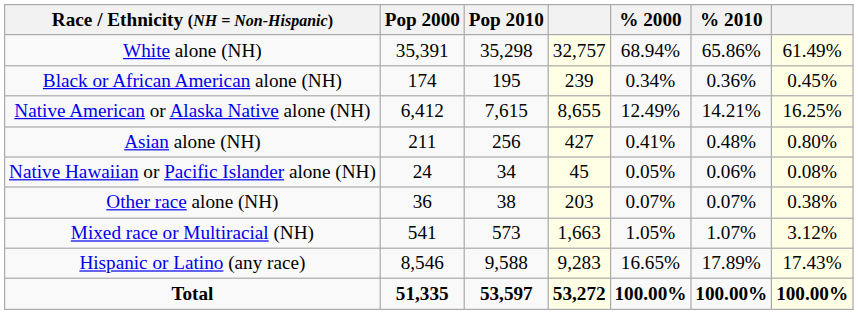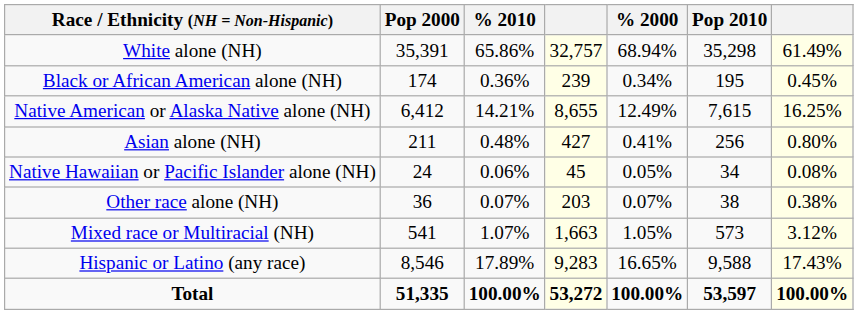columns swapped: Pop 2010 <-> % 2010
